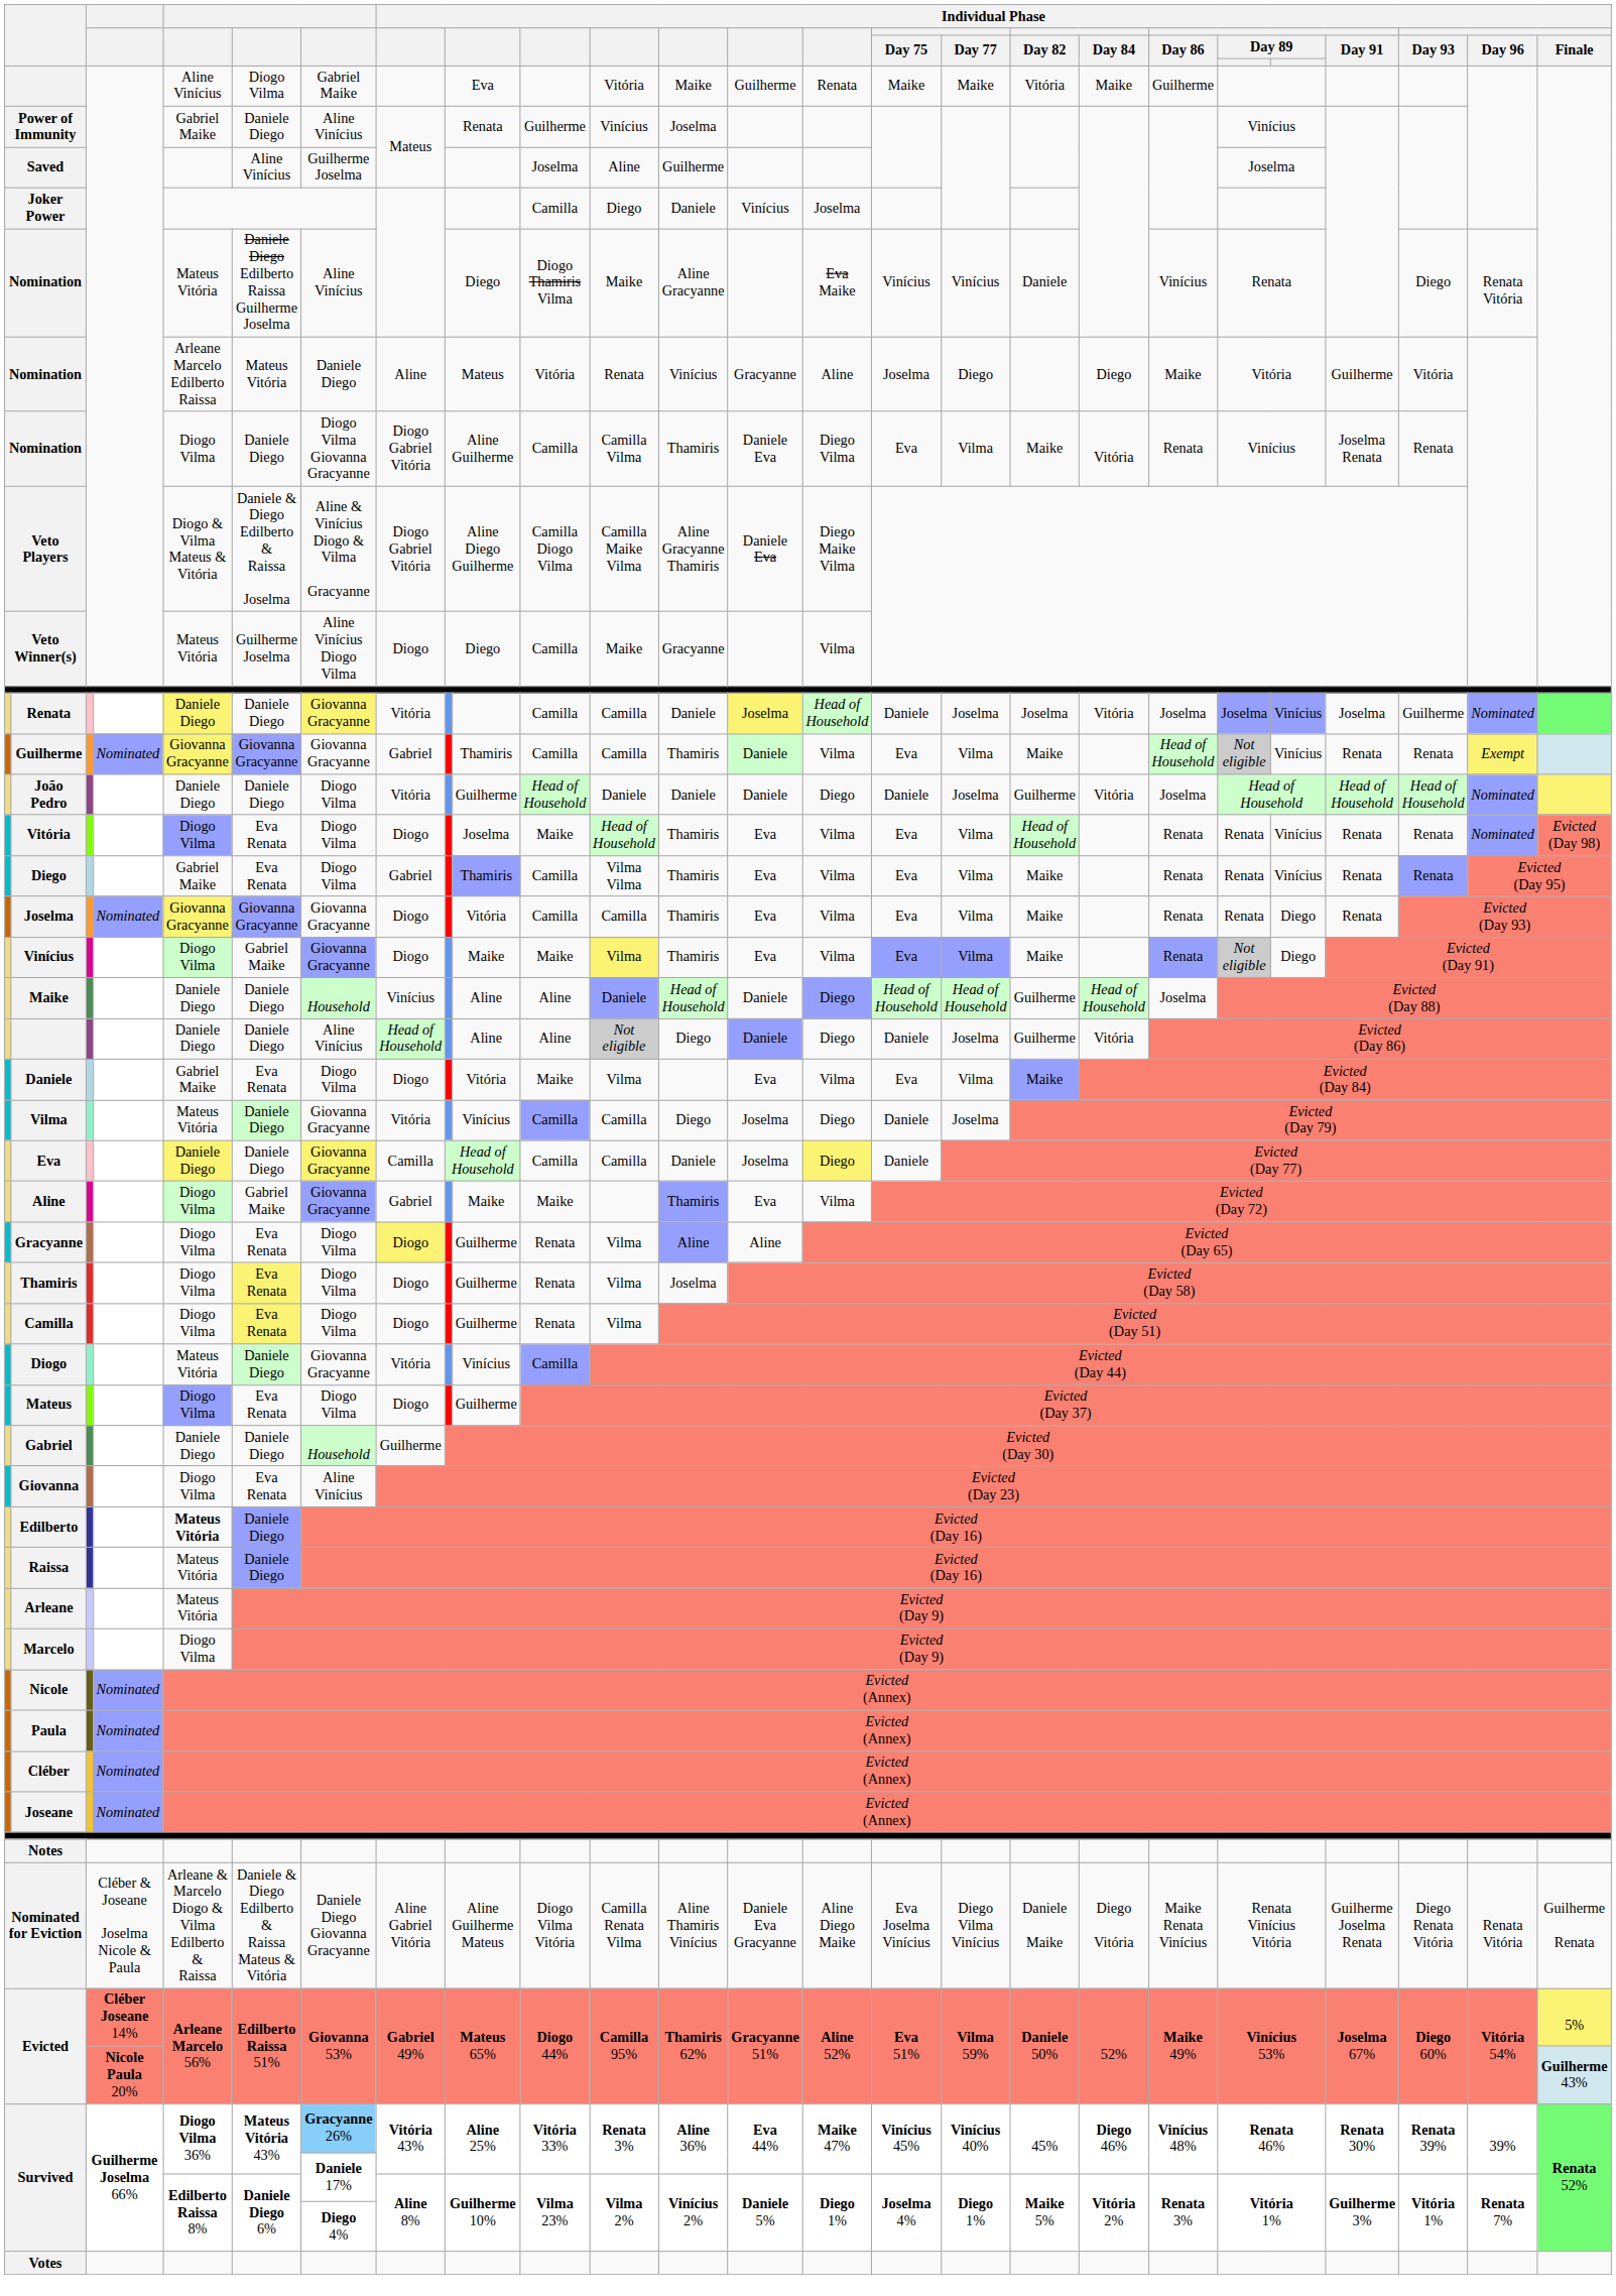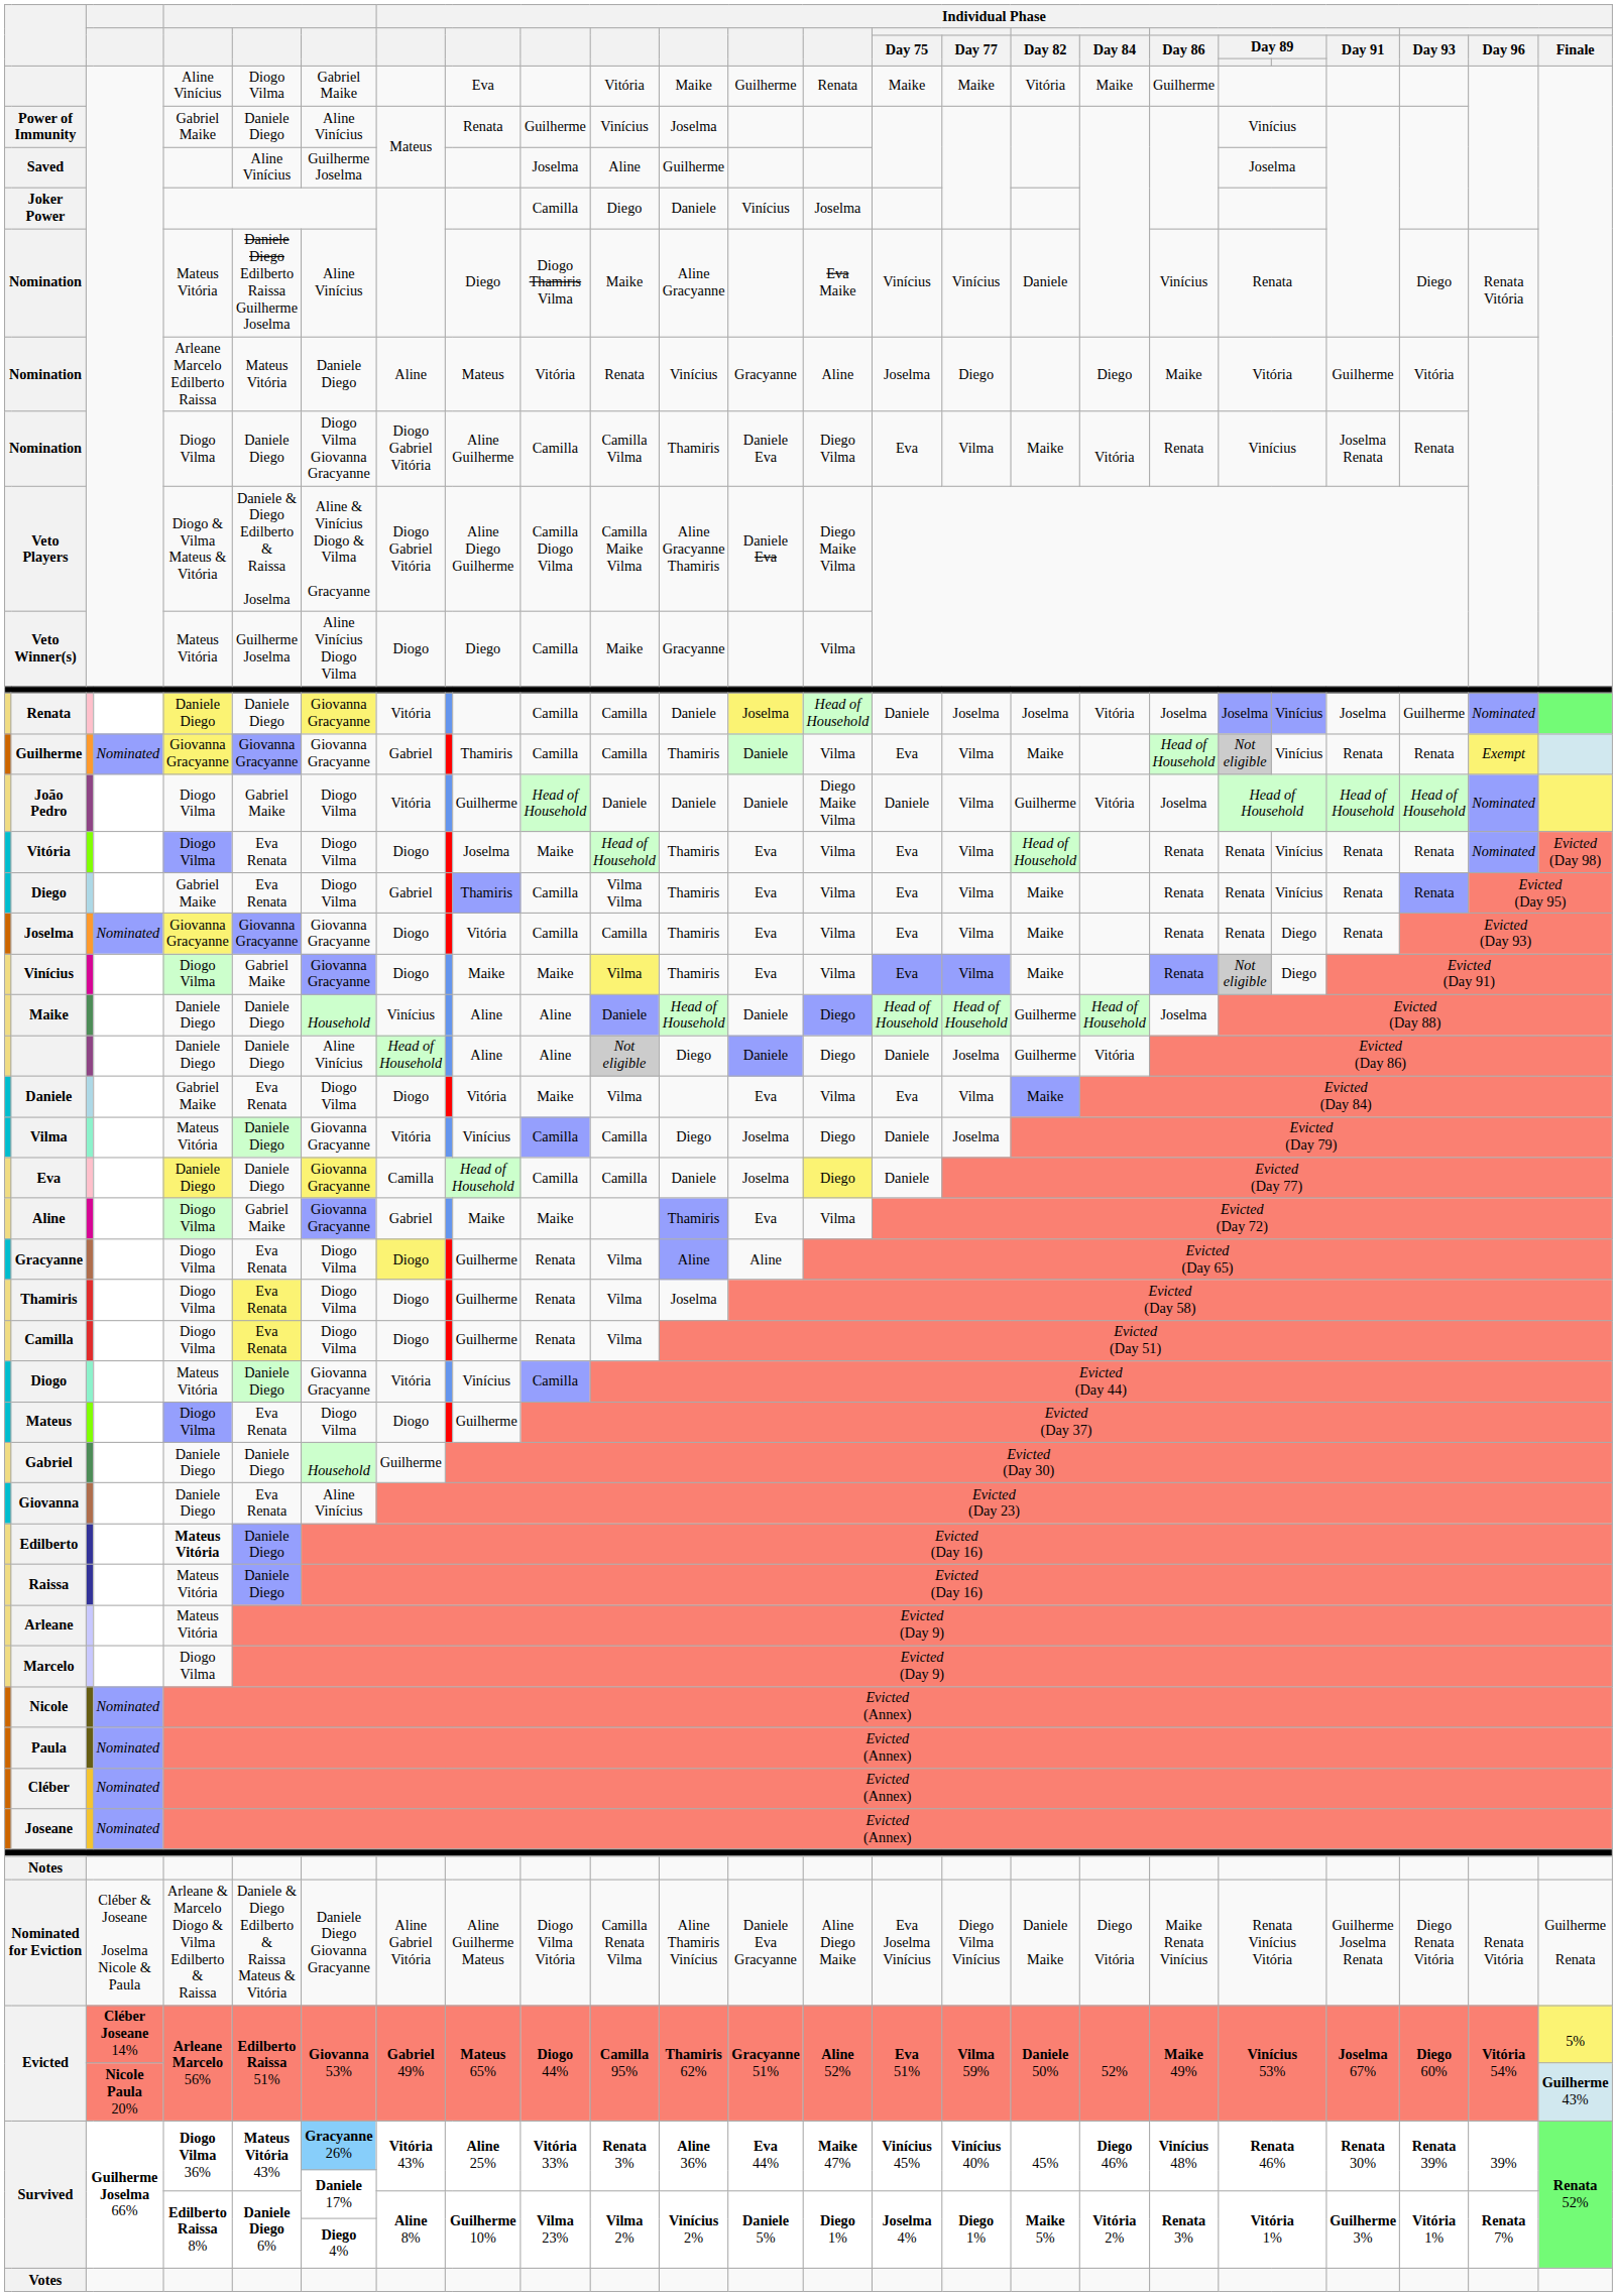João Pedro | column 5: Daniele Diego -> Diogo Vilma
João Pedro | column 6: Daniele Diego -> Gabriel Maike
João Pedro | column 15: Diego -> Diego Maike Vilma
João Pedro | Individual Phase / Day 77: Joselma -> Vilma
Giovanna | column 5: Diogo Vilma -> Daniele Diego
